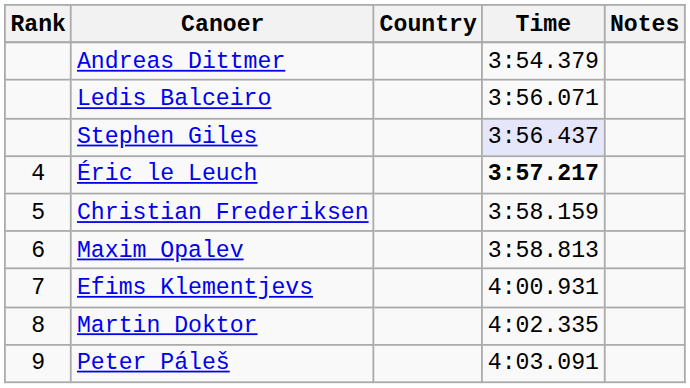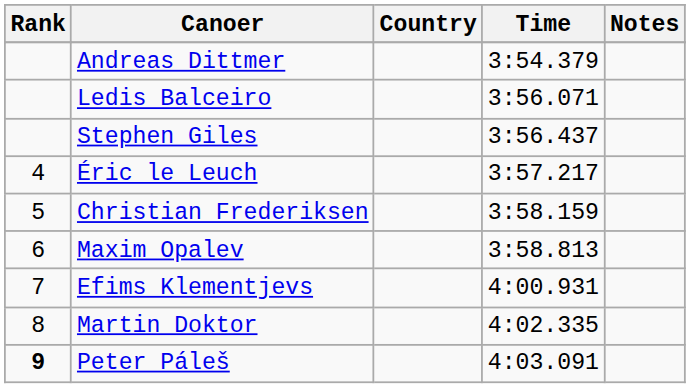Stephen Giles | Time: lavender background -> no background
Éric le Leuch | Time: bold -> normal
Peter Páleš | Rank: normal -> bold
